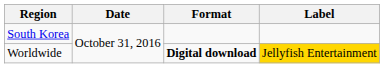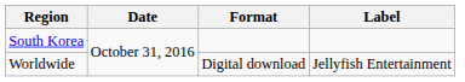Worldwide | Format: bold -> normal
Worldwide | Label: gold background -> no background
